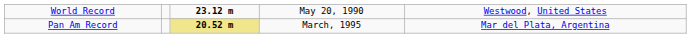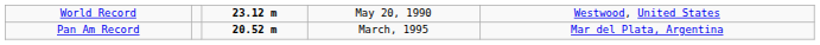Pan Am Record | column 3: khaki background -> no background
